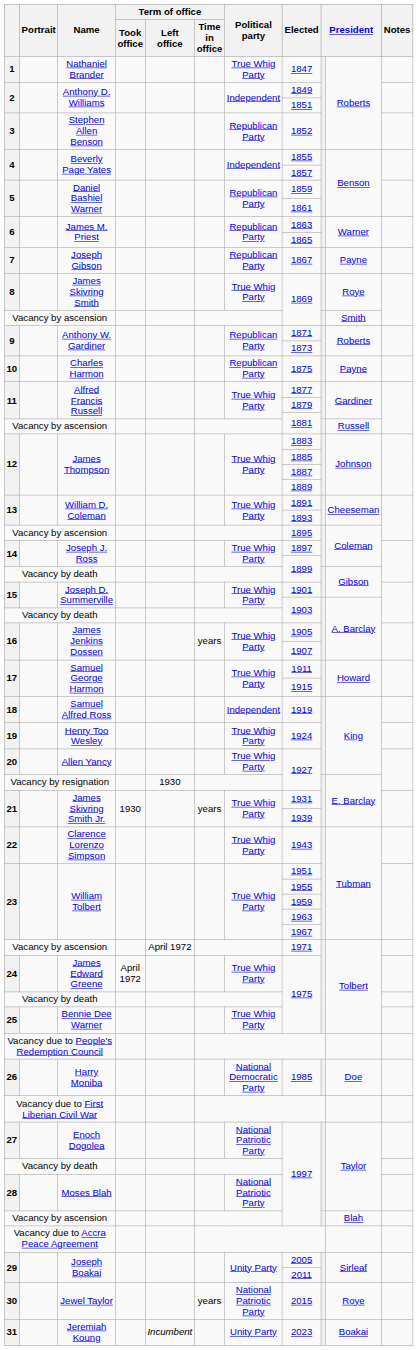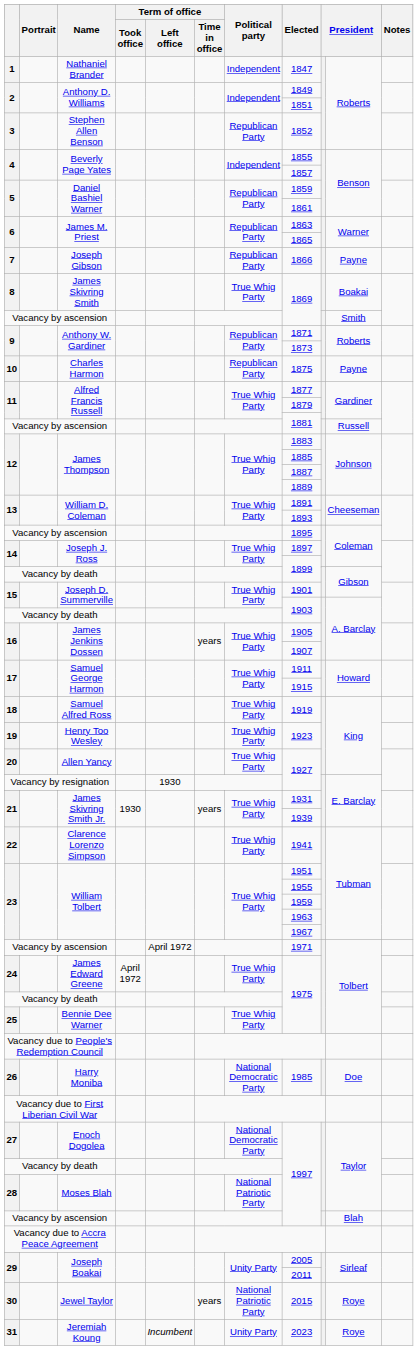1 | Political party: True Whig Party -> Independent
7 | Elected: 1867 -> 1866
8 | column 10: Roye -> Boakai
18 | Political party: Independent -> True Whig Party
19 | Elected: 1924 -> 1923
22 | Elected: 1943 -> 1941
27 | Political party: National Patriotic Party -> National Democratic Party
31 | column 10: Boakai -> Roye
